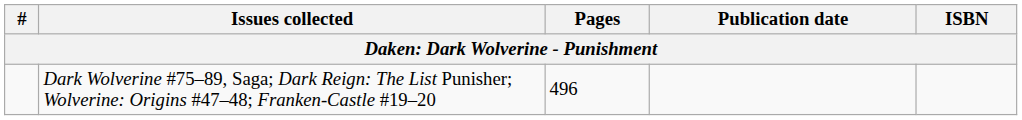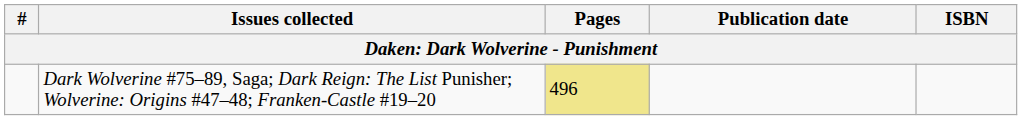row 3 | Pages: no background -> khaki background
